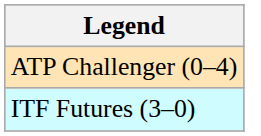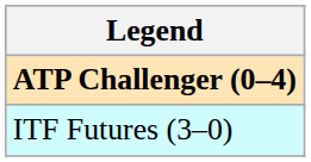row 2 | column 1: normal -> bold
